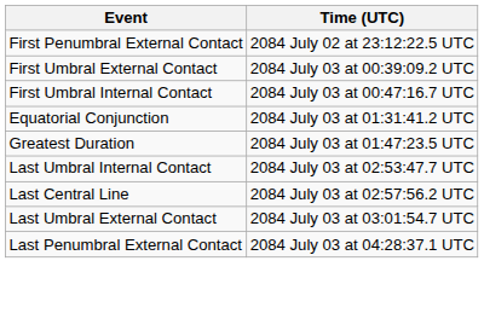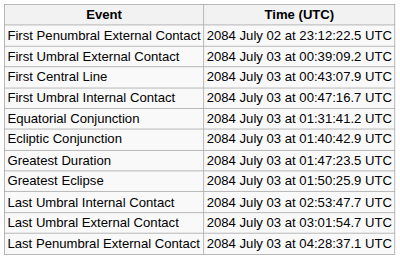+ row: First Central Line | 2084 July 03 at 00:43:07.9 UTC
+ row: Ecliptic Conjunction | 2084 July 03 at 01:40:42.9 UTC
+ row: Greatest Eclipse | 2084 July 03 at 01:50:25.9 UTC
- row: Last Central Line | 2084 July 03 at 02:57:56.2 UTC
